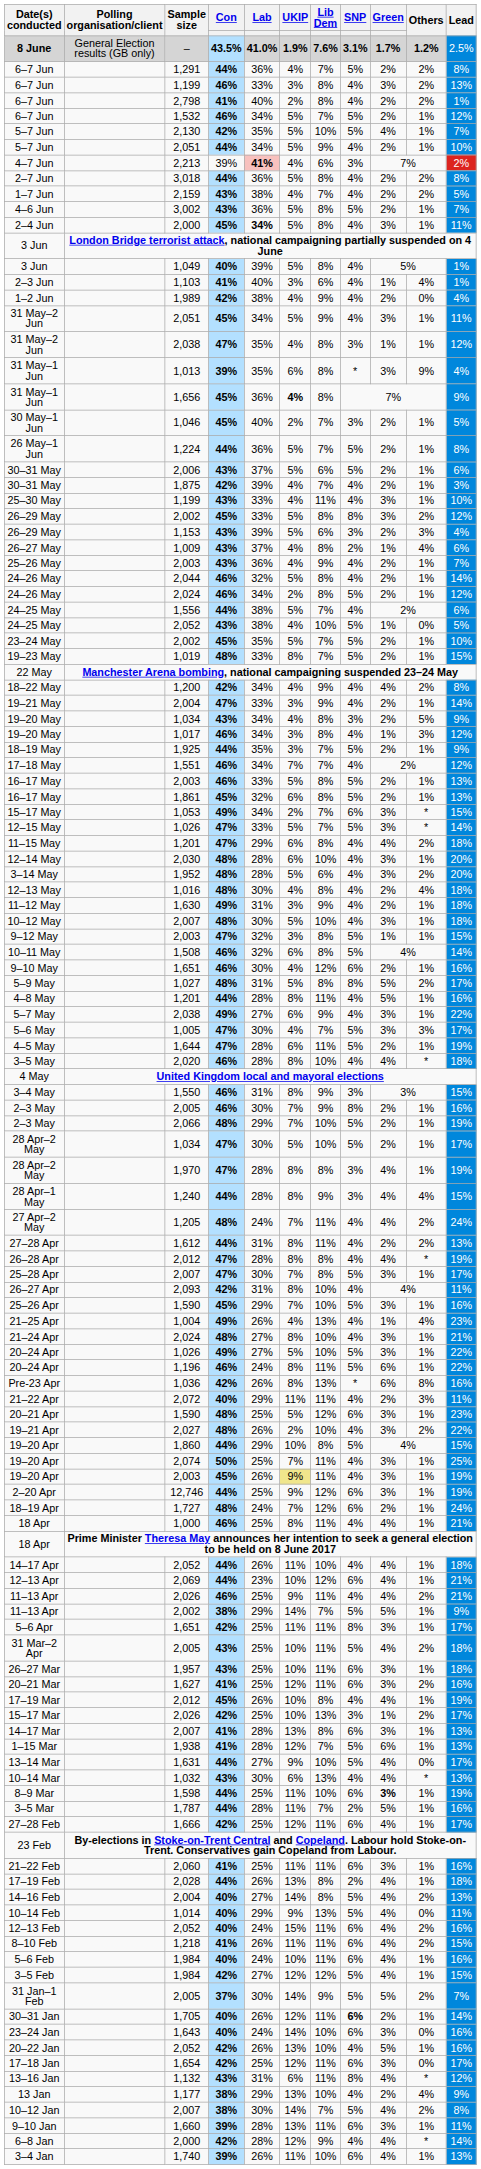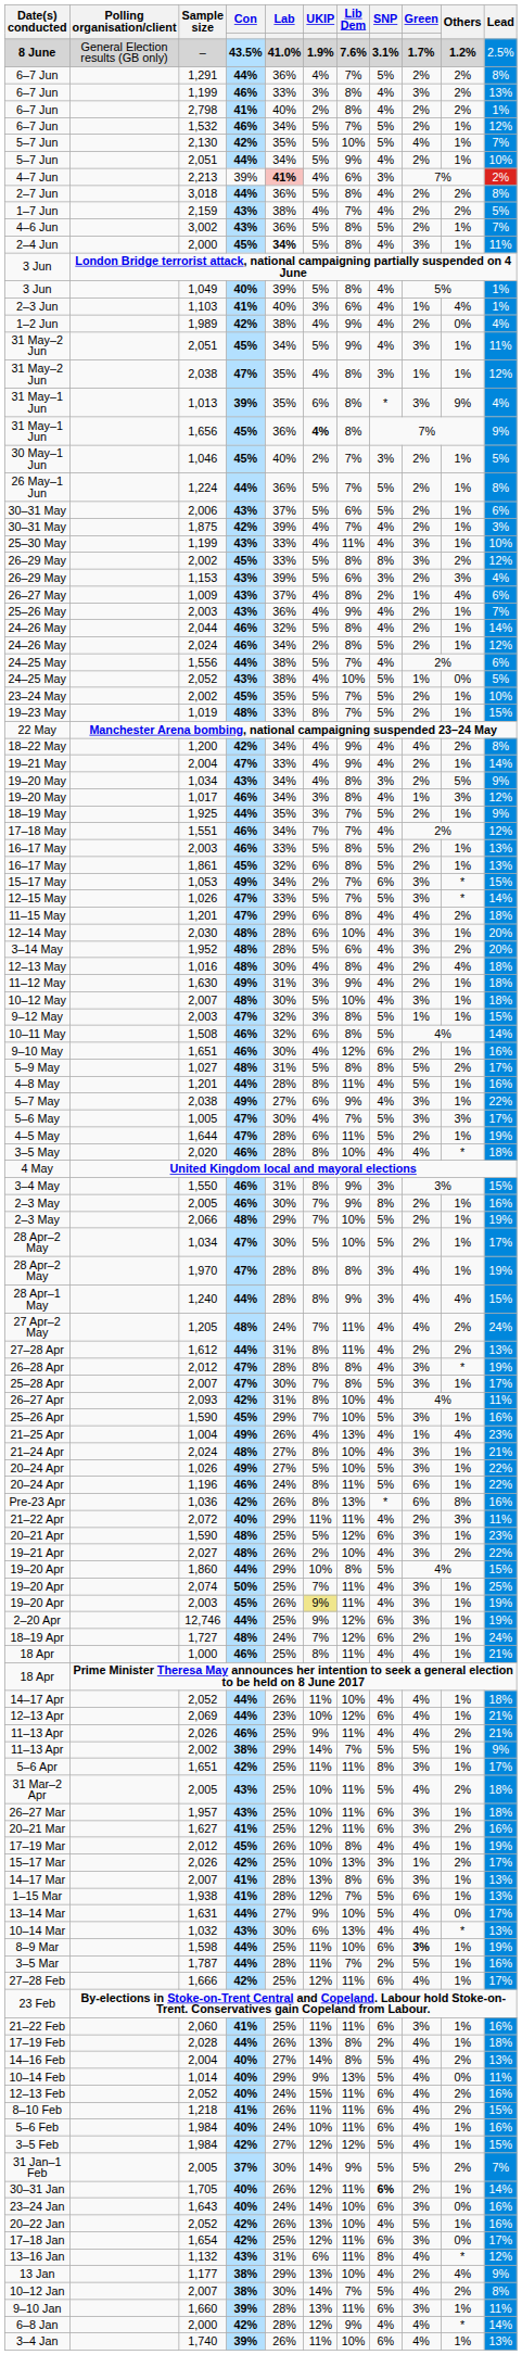19–21 May | UKIP: 3% -> 4%
26–28 Apr | Green: 4% -> 3%
